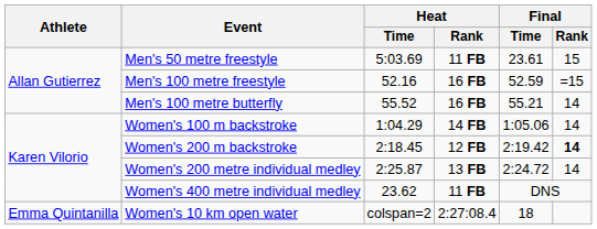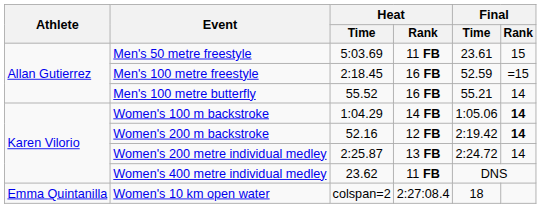Men's 100 metre freestyle | Heat / Time: 52.16 -> 2:18.45
Women's 100 m backstroke | Final / Rank: normal -> bold
Women's 200 m backstroke | Heat / Time: 2:18.45 -> 52.16
